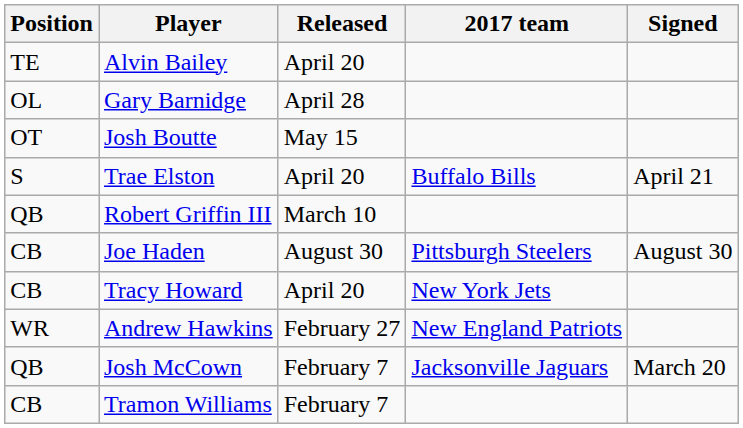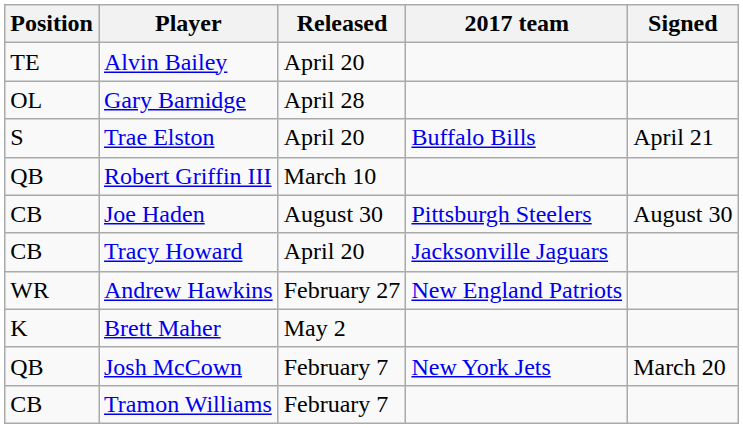- row: OT | Josh Boutte | May 15
Tracy Howard | 2017 team: New York Jets -> Jacksonville Jaguars
+ row: K | Brett Maher | May 2
Josh McCown | 2017 team: Jacksonville Jaguars -> New York Jets
